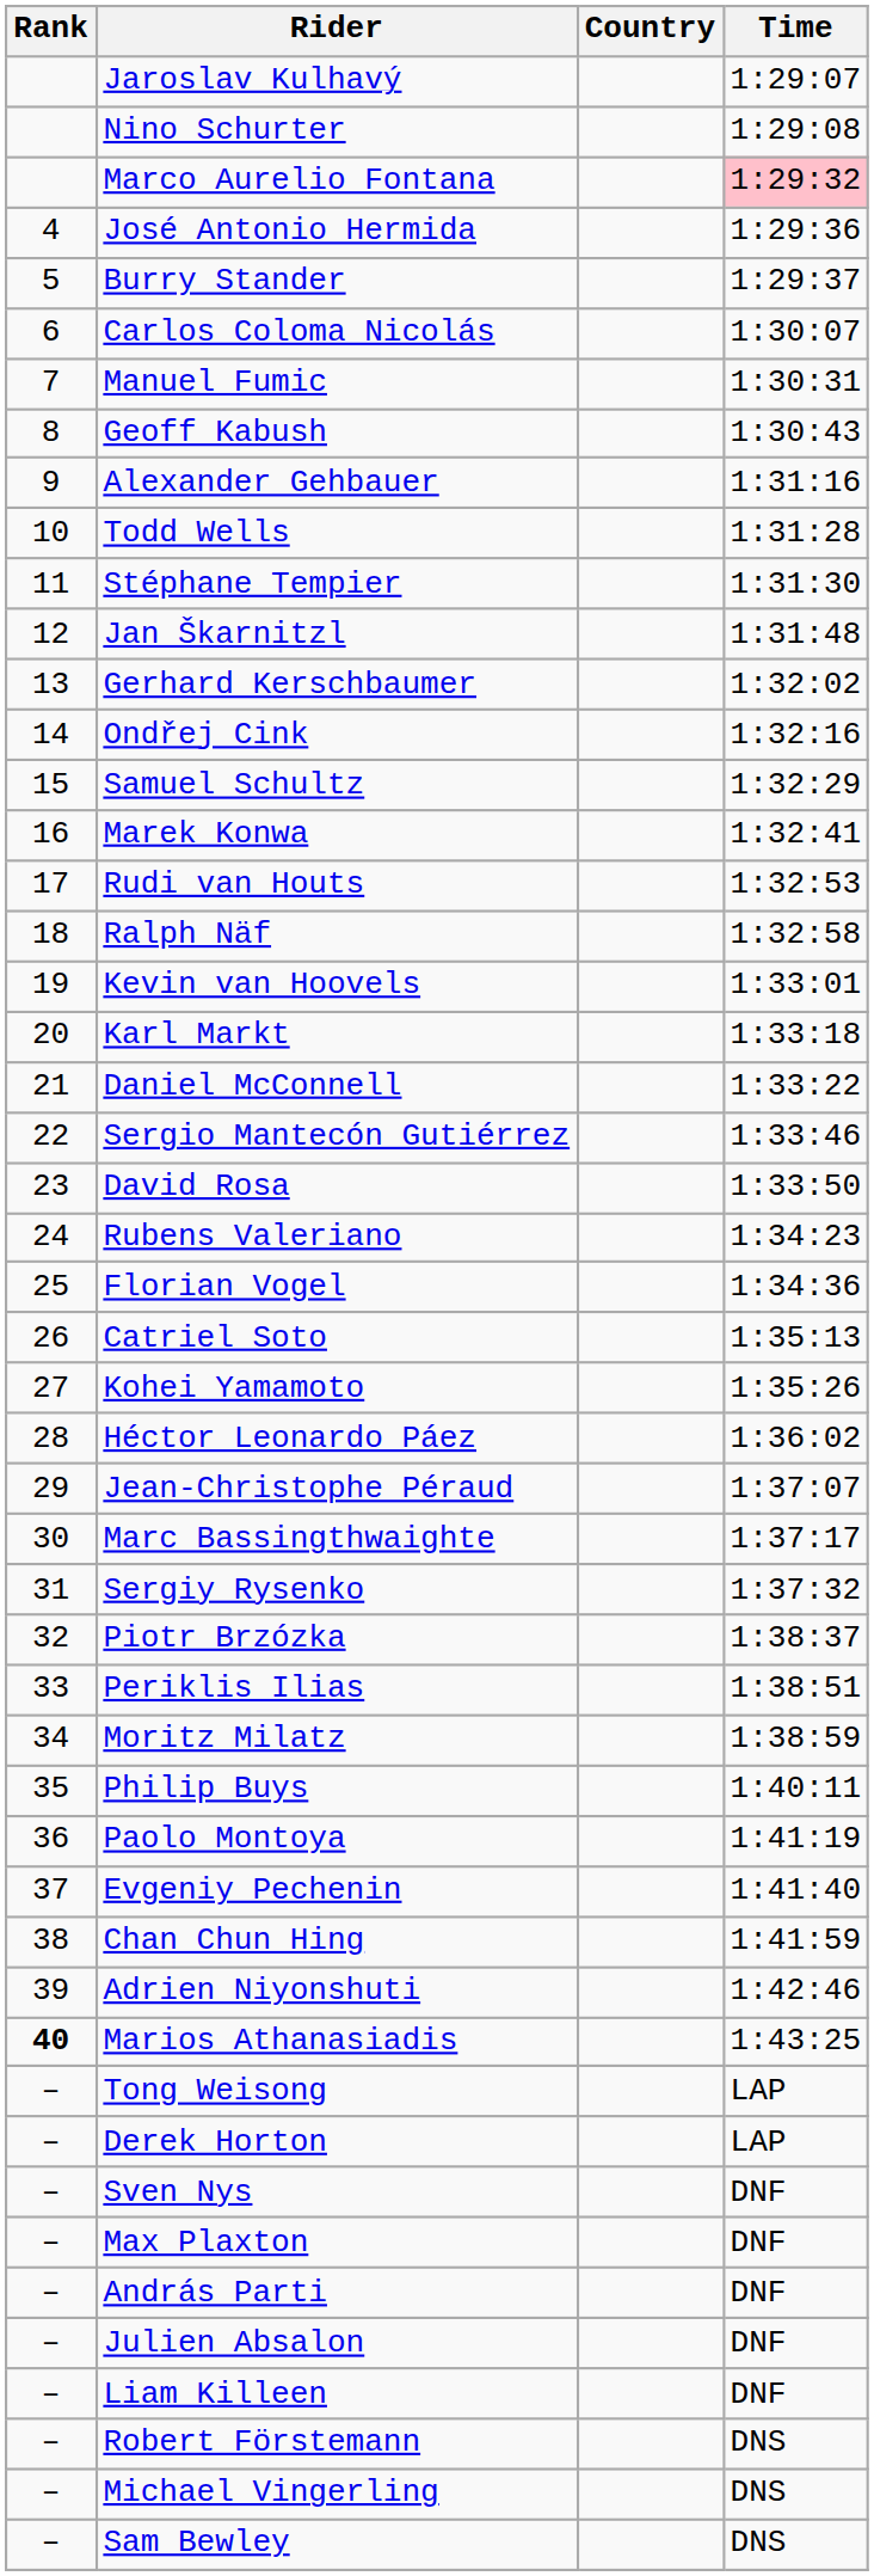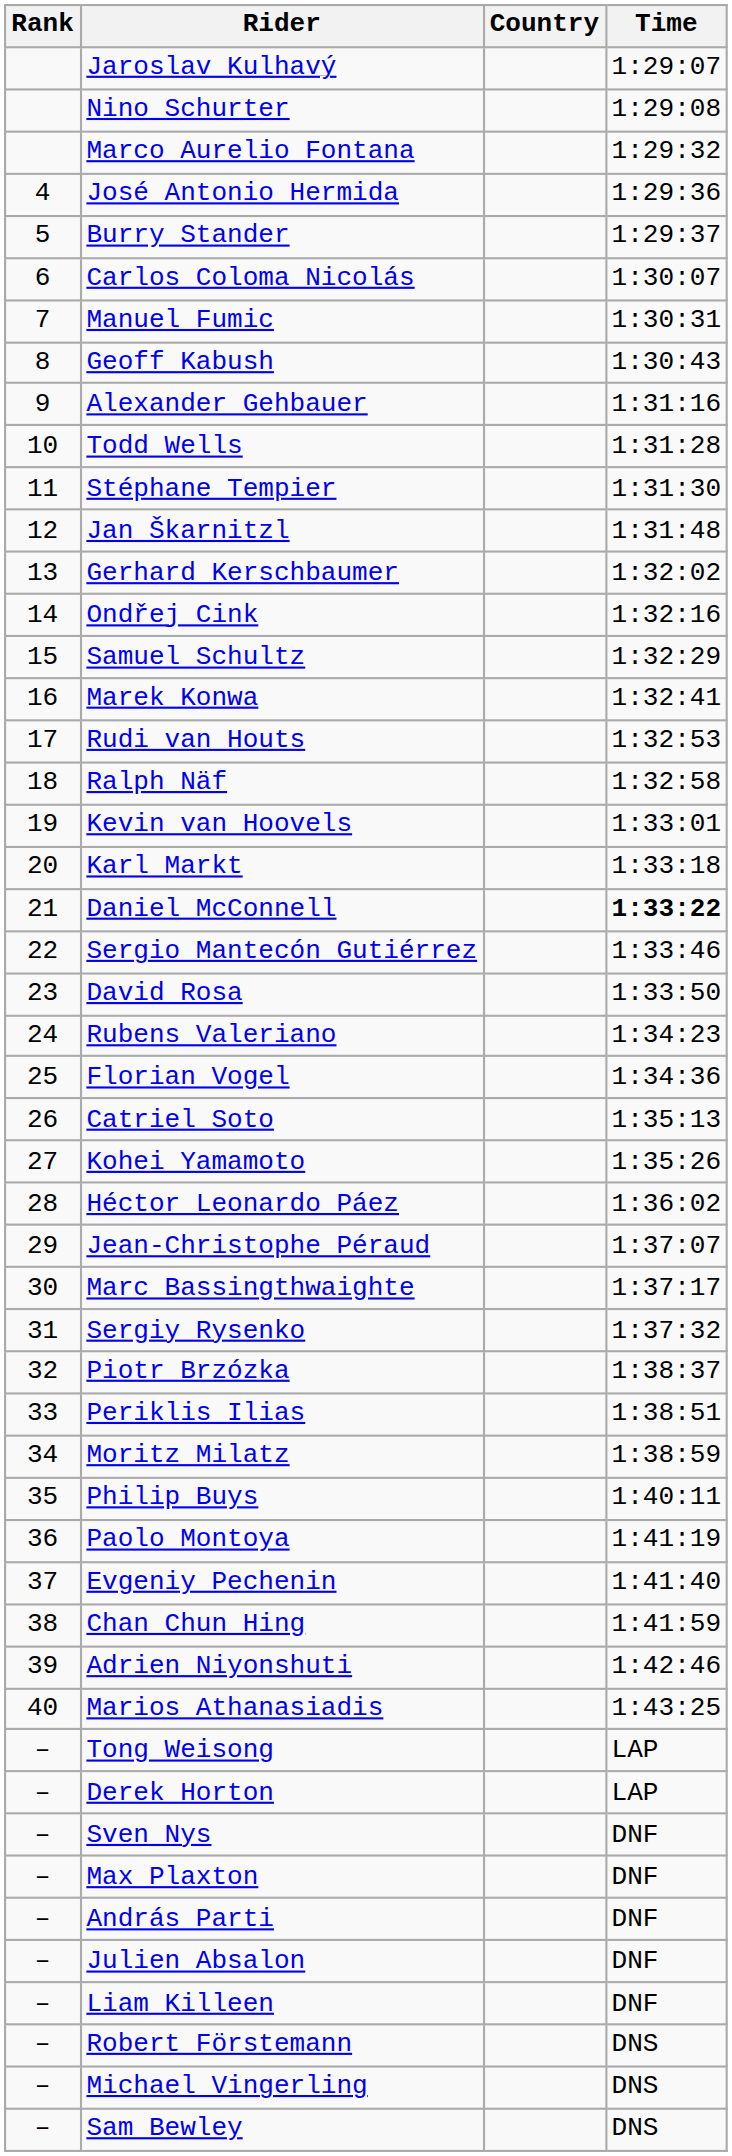Marco Aurelio Fontana | Time: pink background -> no background
Daniel McConnell | Time: normal -> bold
Marios Athanasiadis | Rank: bold -> normal
